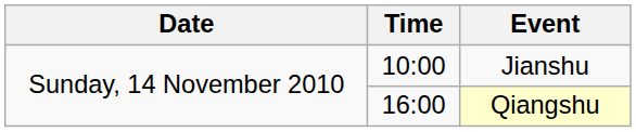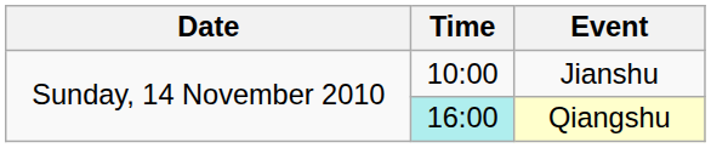Qiangshu | Time: no background -> paleturquoise background
